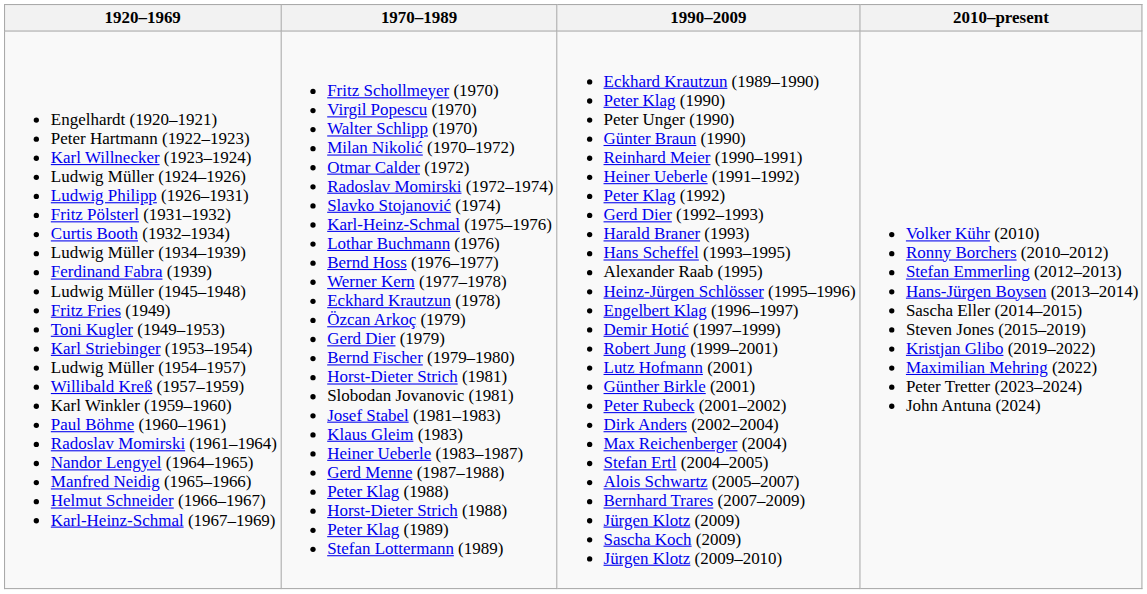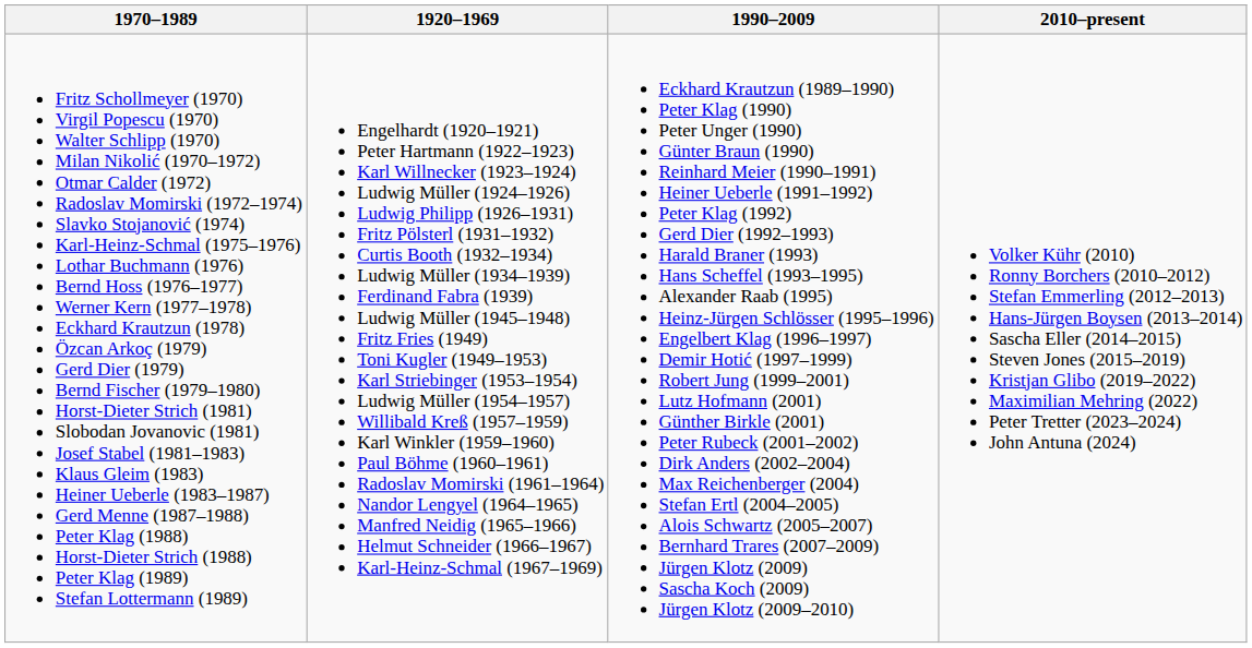columns swapped: 1920–1969 <-> 1970–1989
